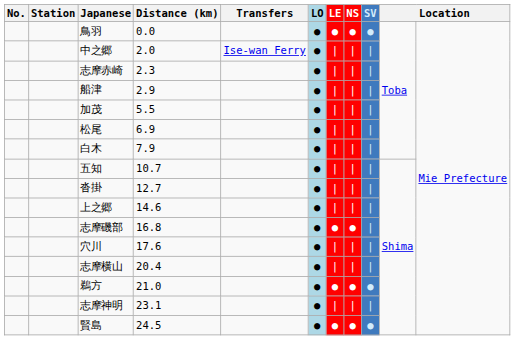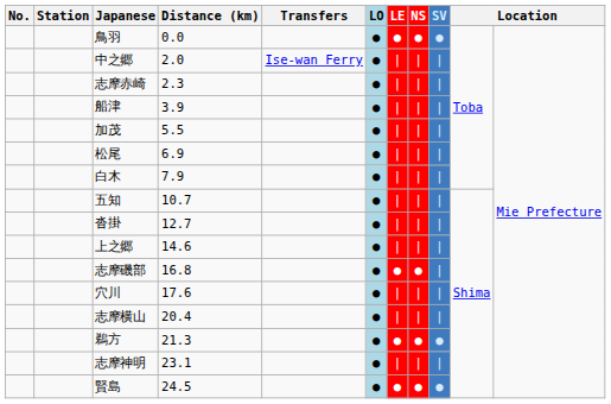船津 | Distance (km): 2.9 -> 3.9
鵜方 | Distance (km): 21.0 -> 21.3
